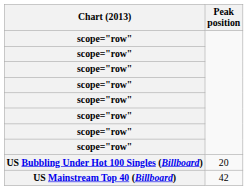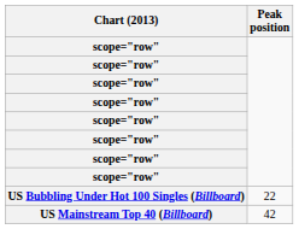US Bubbling Under Hot 100 Singles (Billboard) | Peak position: 20 -> 22
